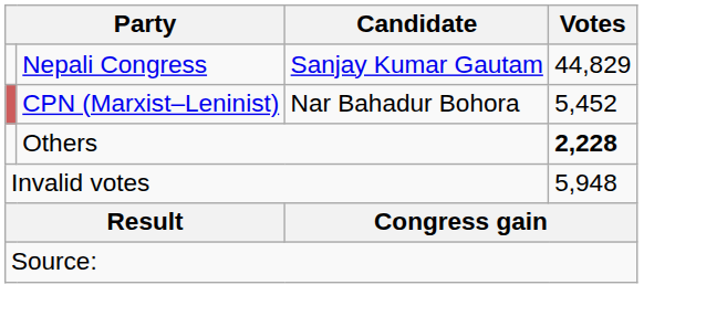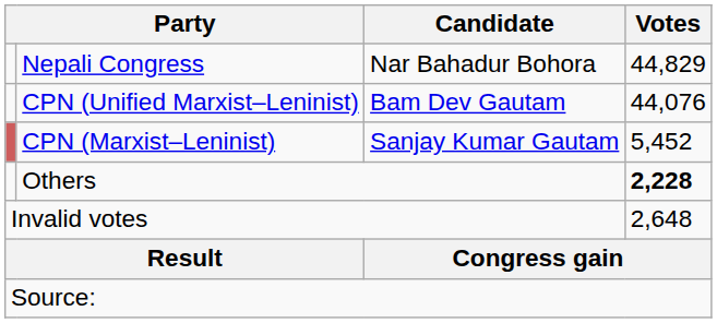Nepali Congress | Candidate: Sanjay Kumar Gautam -> Nar Bahadur Bohora
+ row: CPN (Unified Marxist–Leninist) | Bam Dev Gautam | 44,076
CPN (Marxist–Leninist) | Candidate: Nar Bahadur Bohora -> Sanjay Kumar Gautam
Invalid votes | Votes: 5,948 -> 2,648
